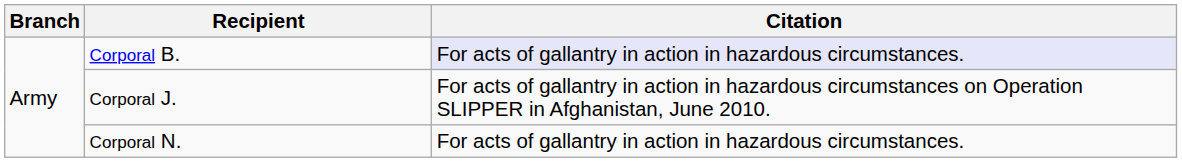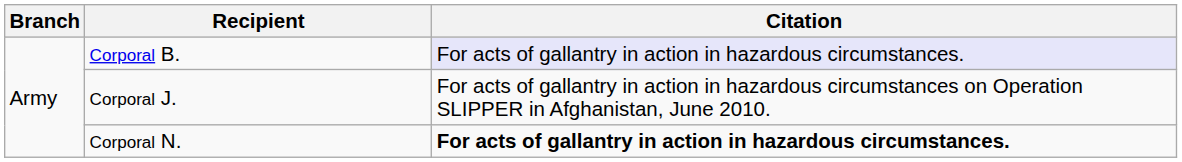Corporal N. | Citation: normal -> bold
